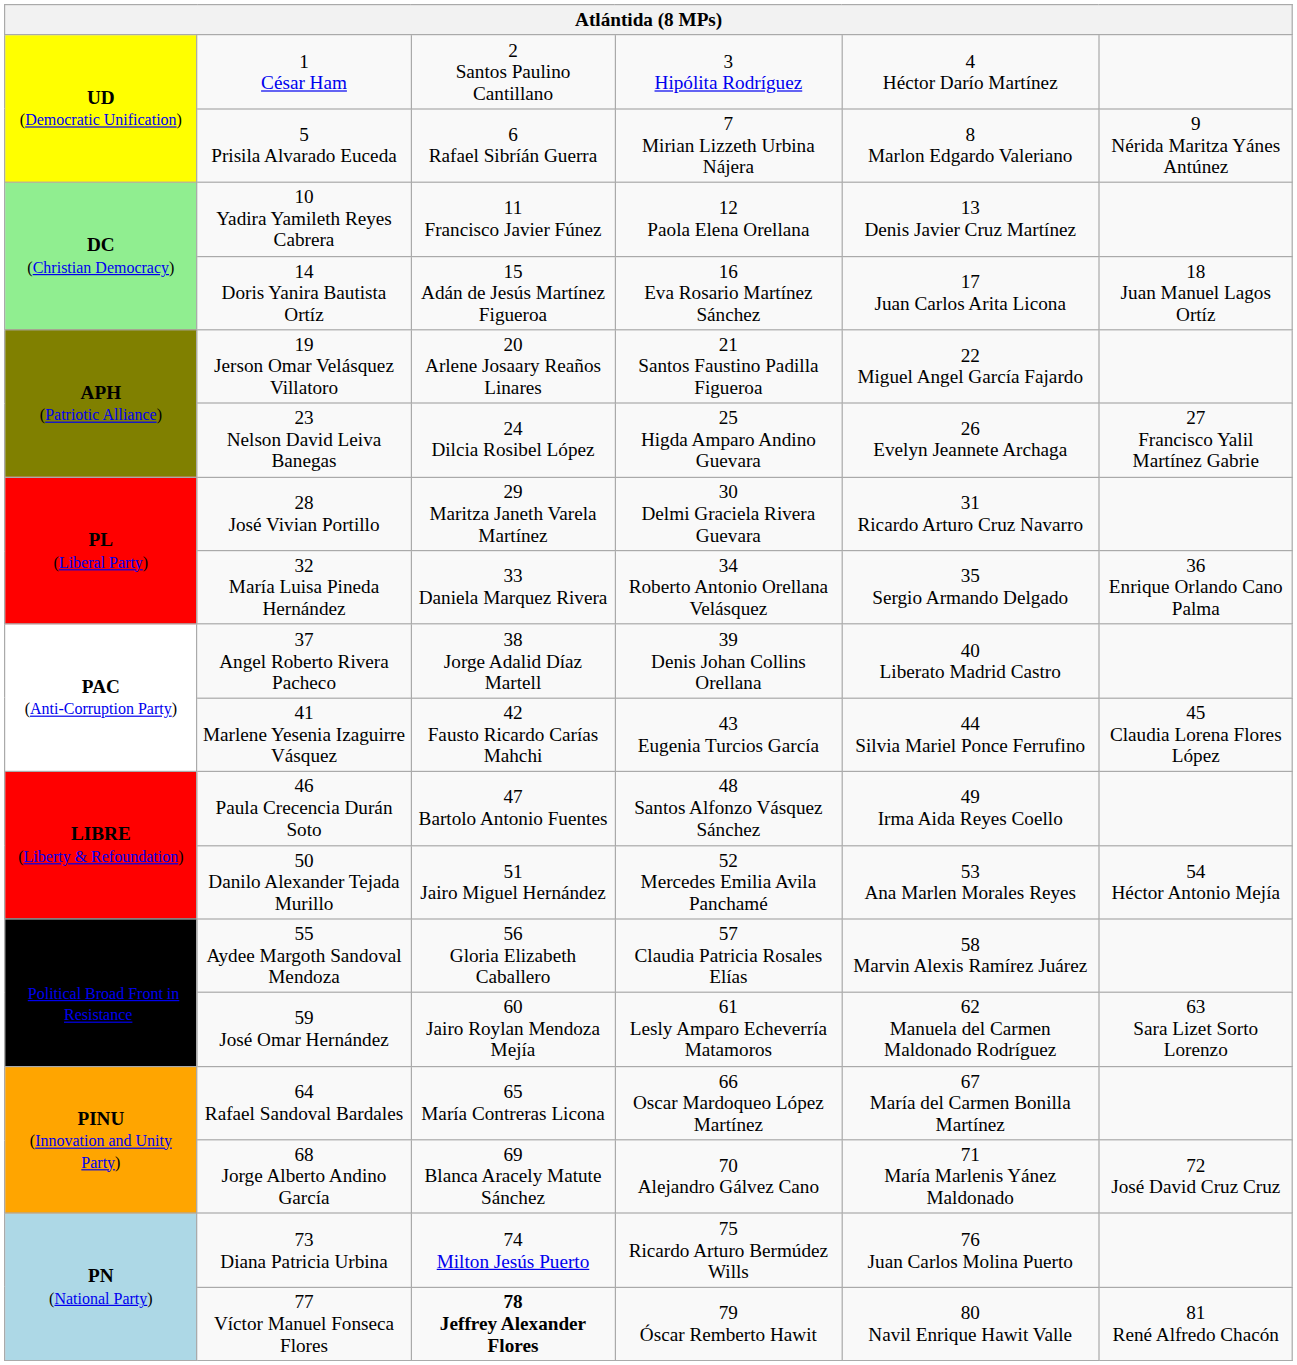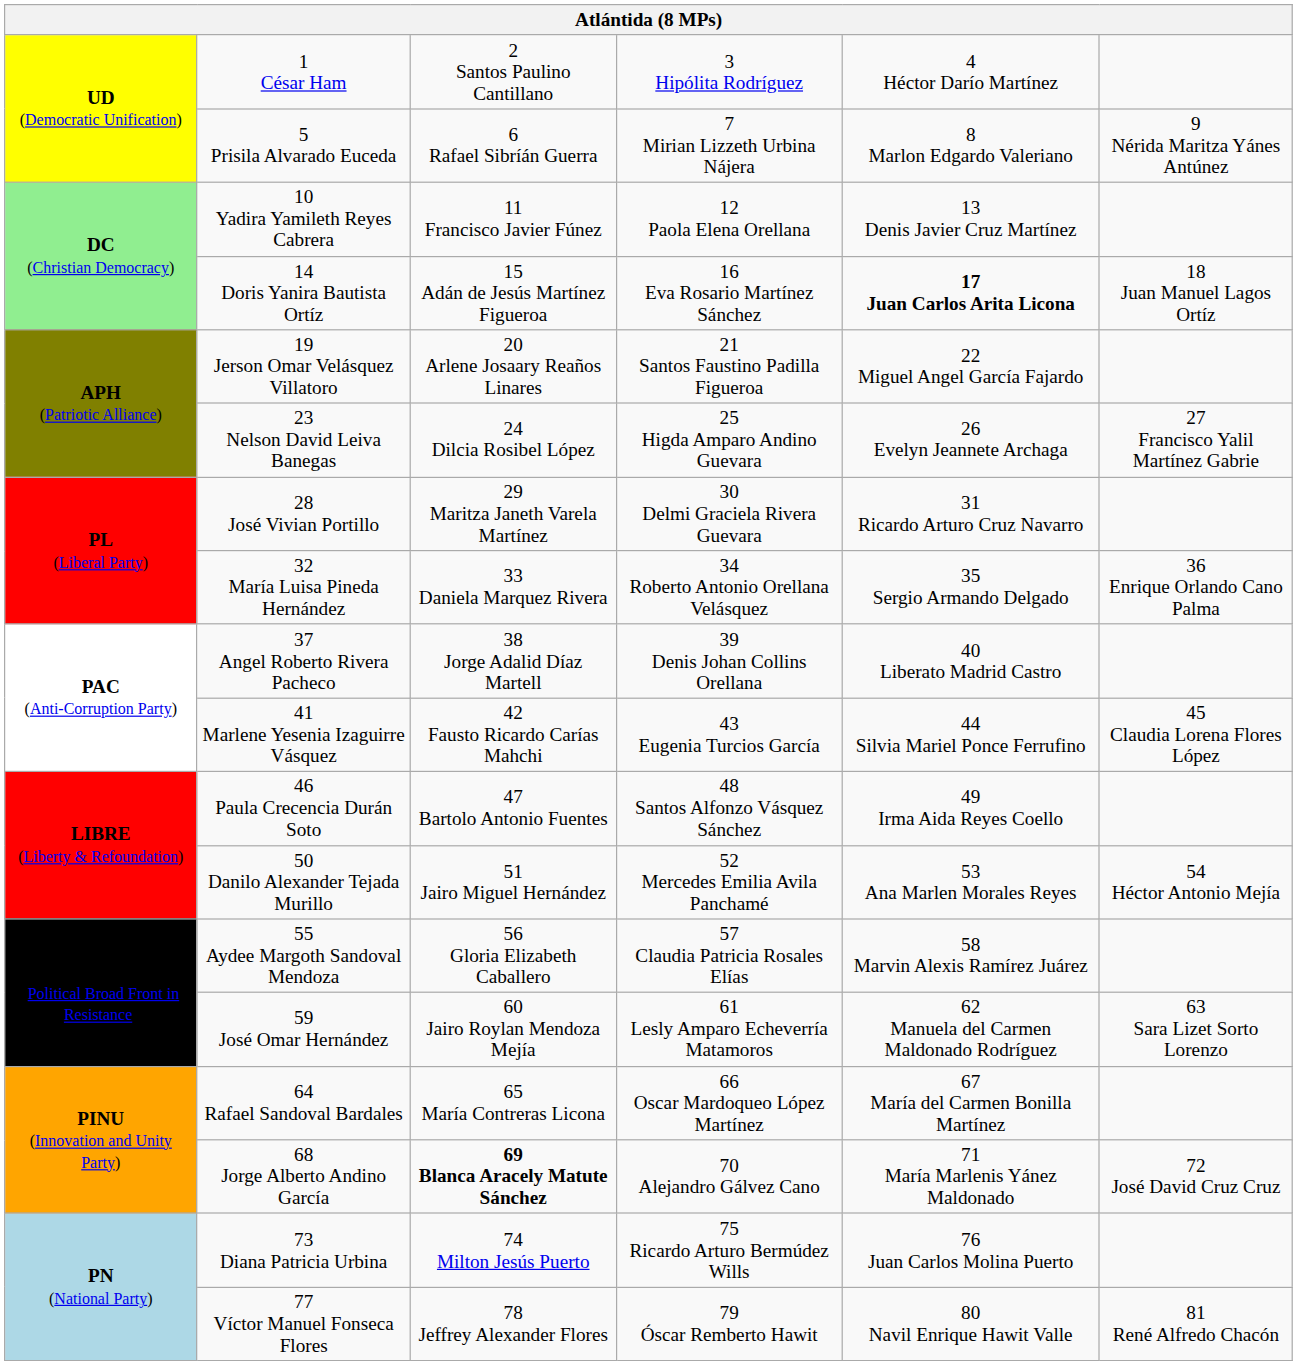14 Doris Yanira Bautista Ortíz | column 5: normal -> bold
68 Jorge Alberto Andino García | column 3: normal -> bold
77 Víctor Manuel Fonseca Flores | column 3: bold -> normal
